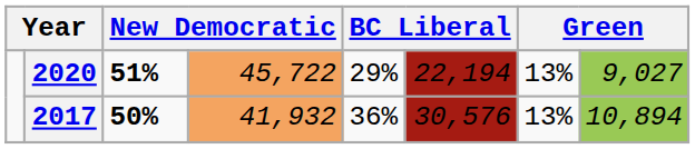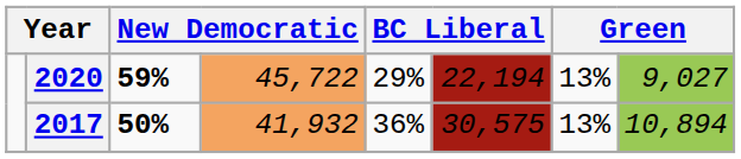2020 | column 3: 51% -> 59%
2017 | column 6: 30,576 -> 30,575
